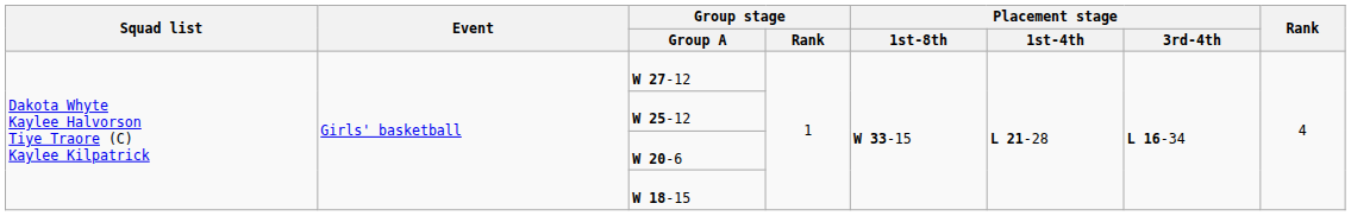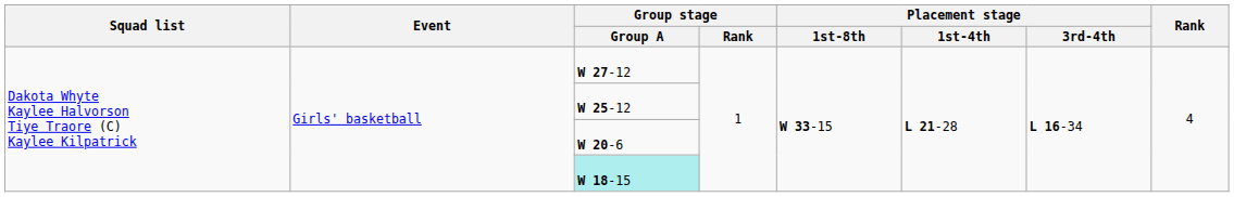W 18-15 | Group stage / Group A: no background -> paleturquoise background
